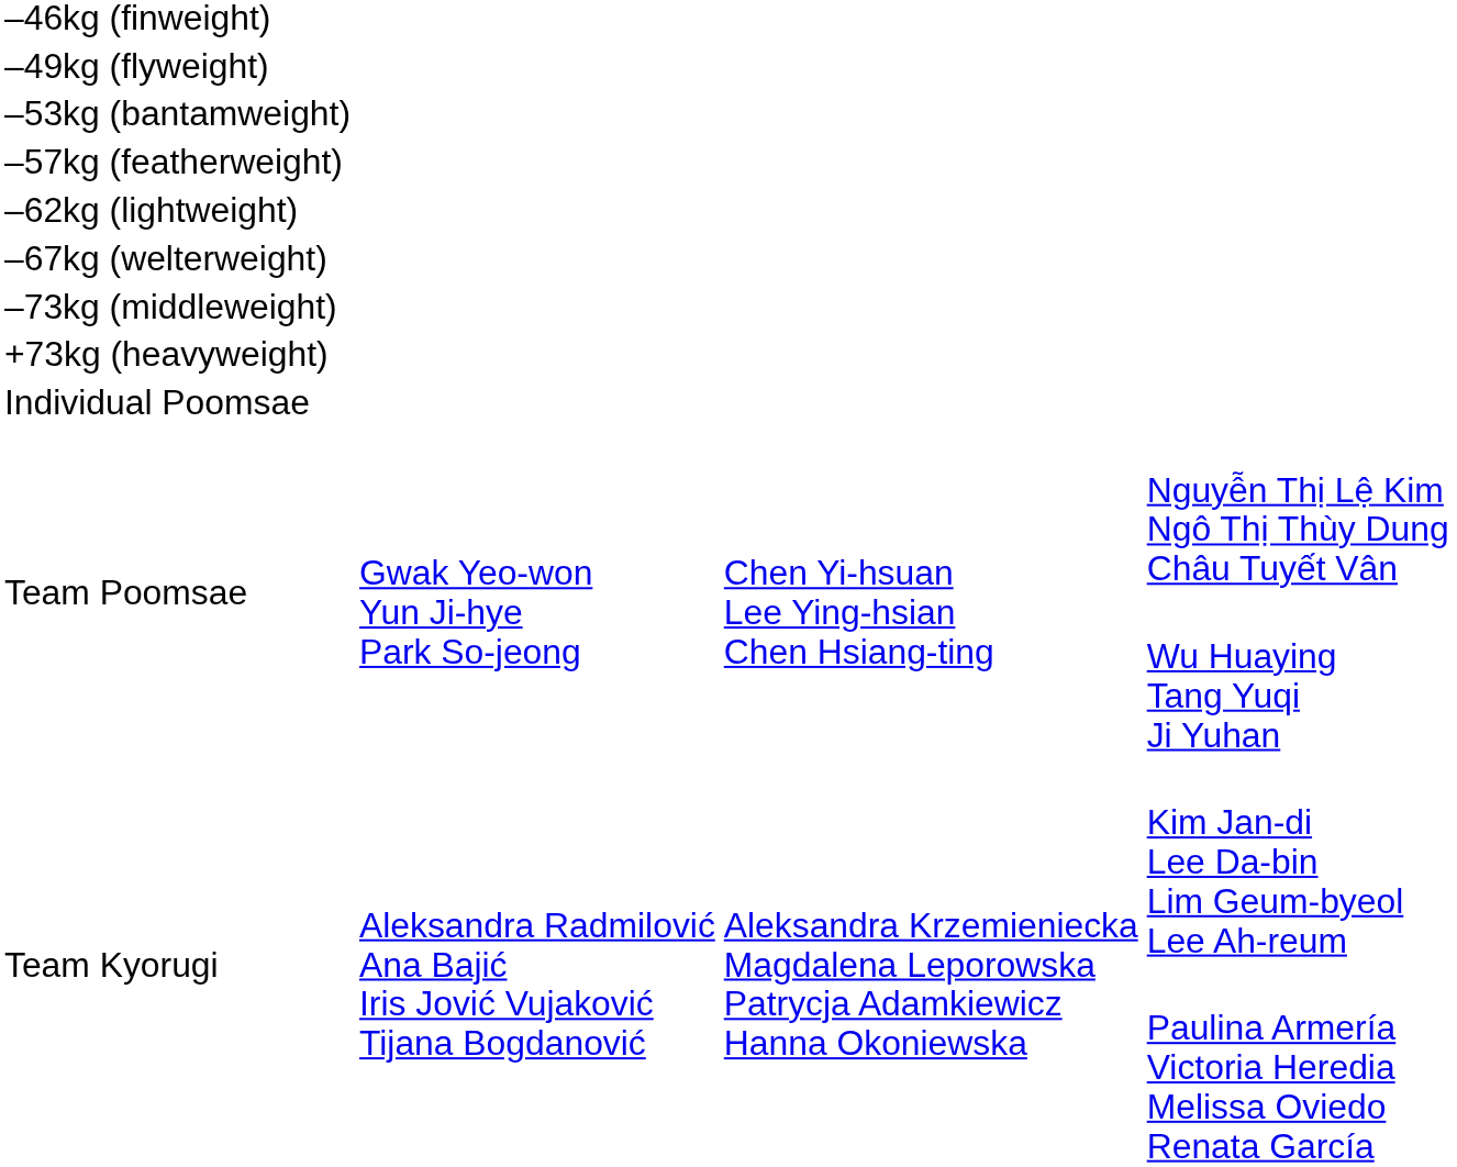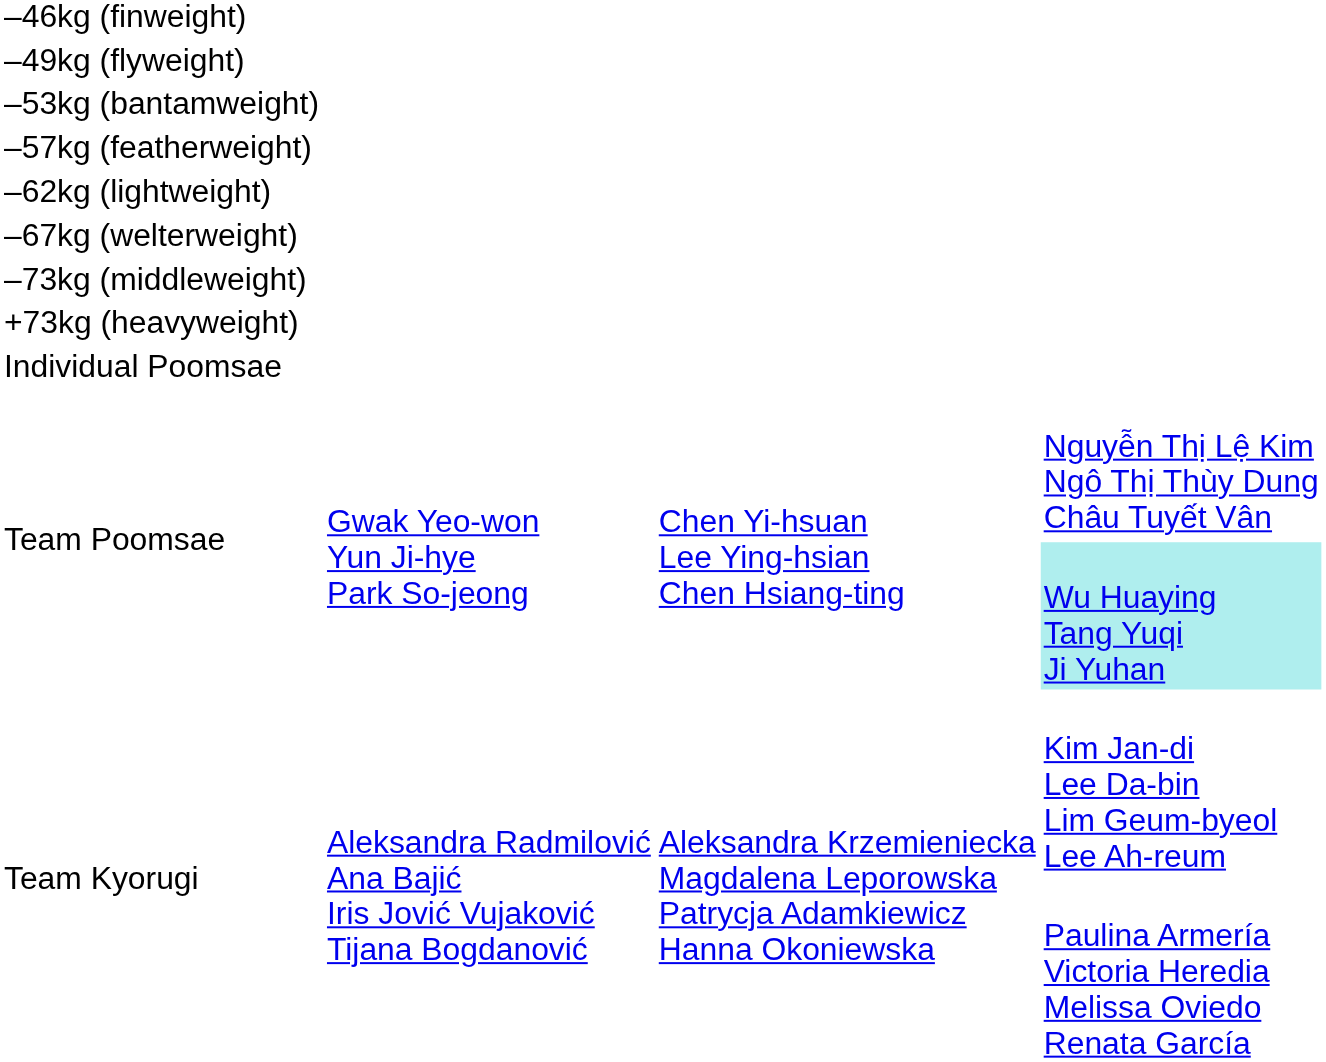Team Poomsae / Wu Huaying Tang Yuqi Ji Yuhan | column 4: no background -> paleturquoise background
